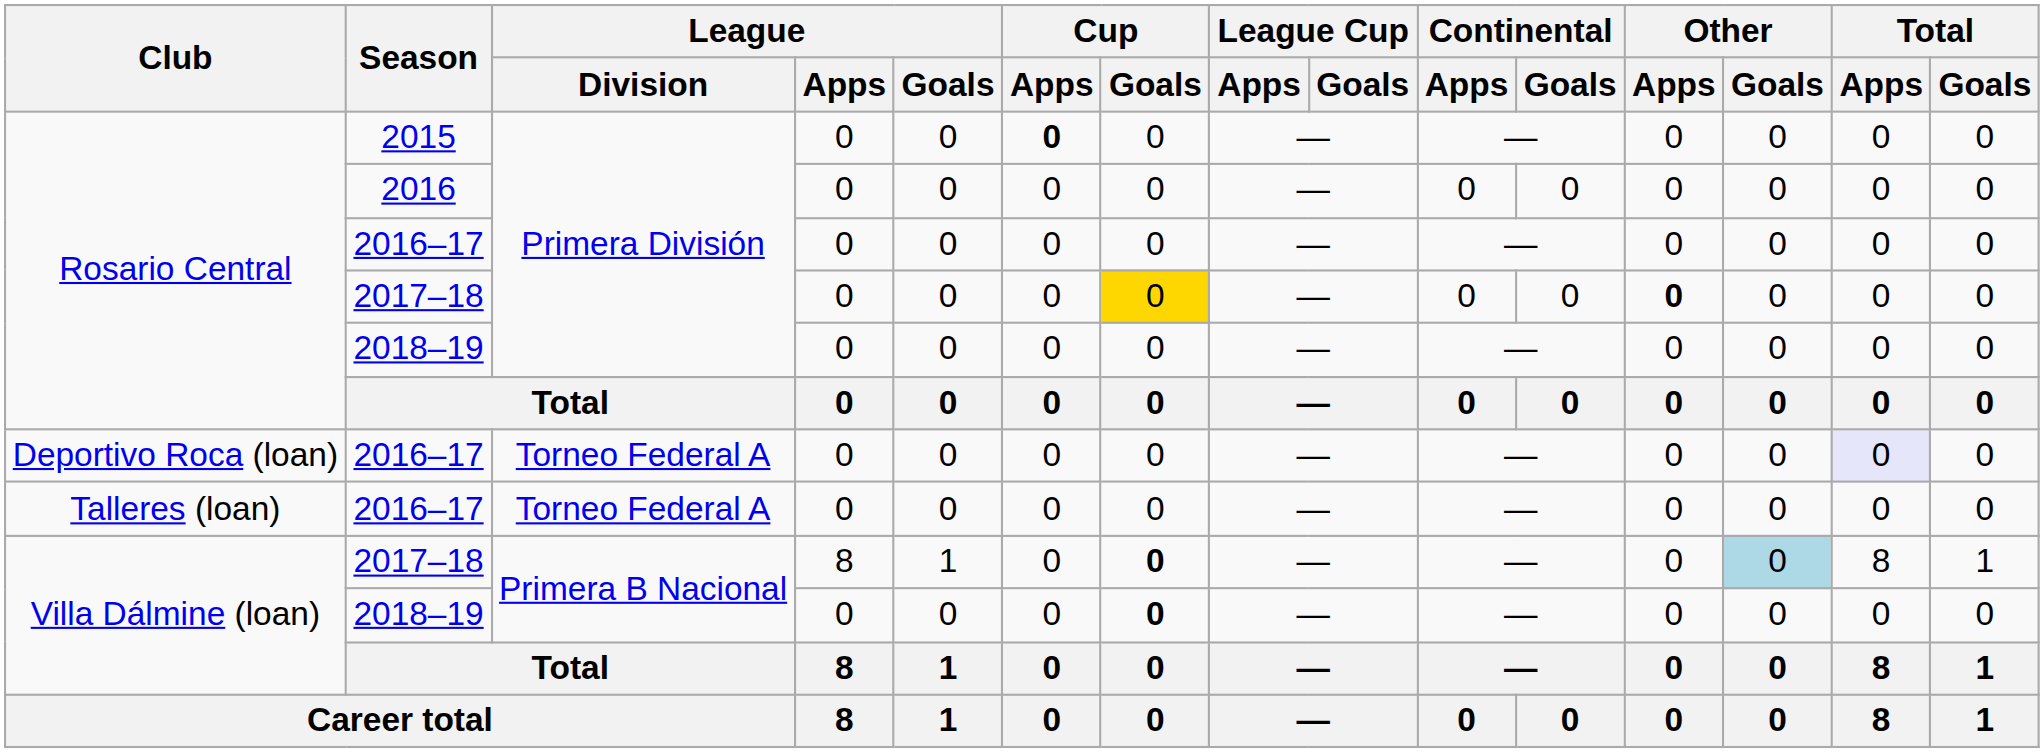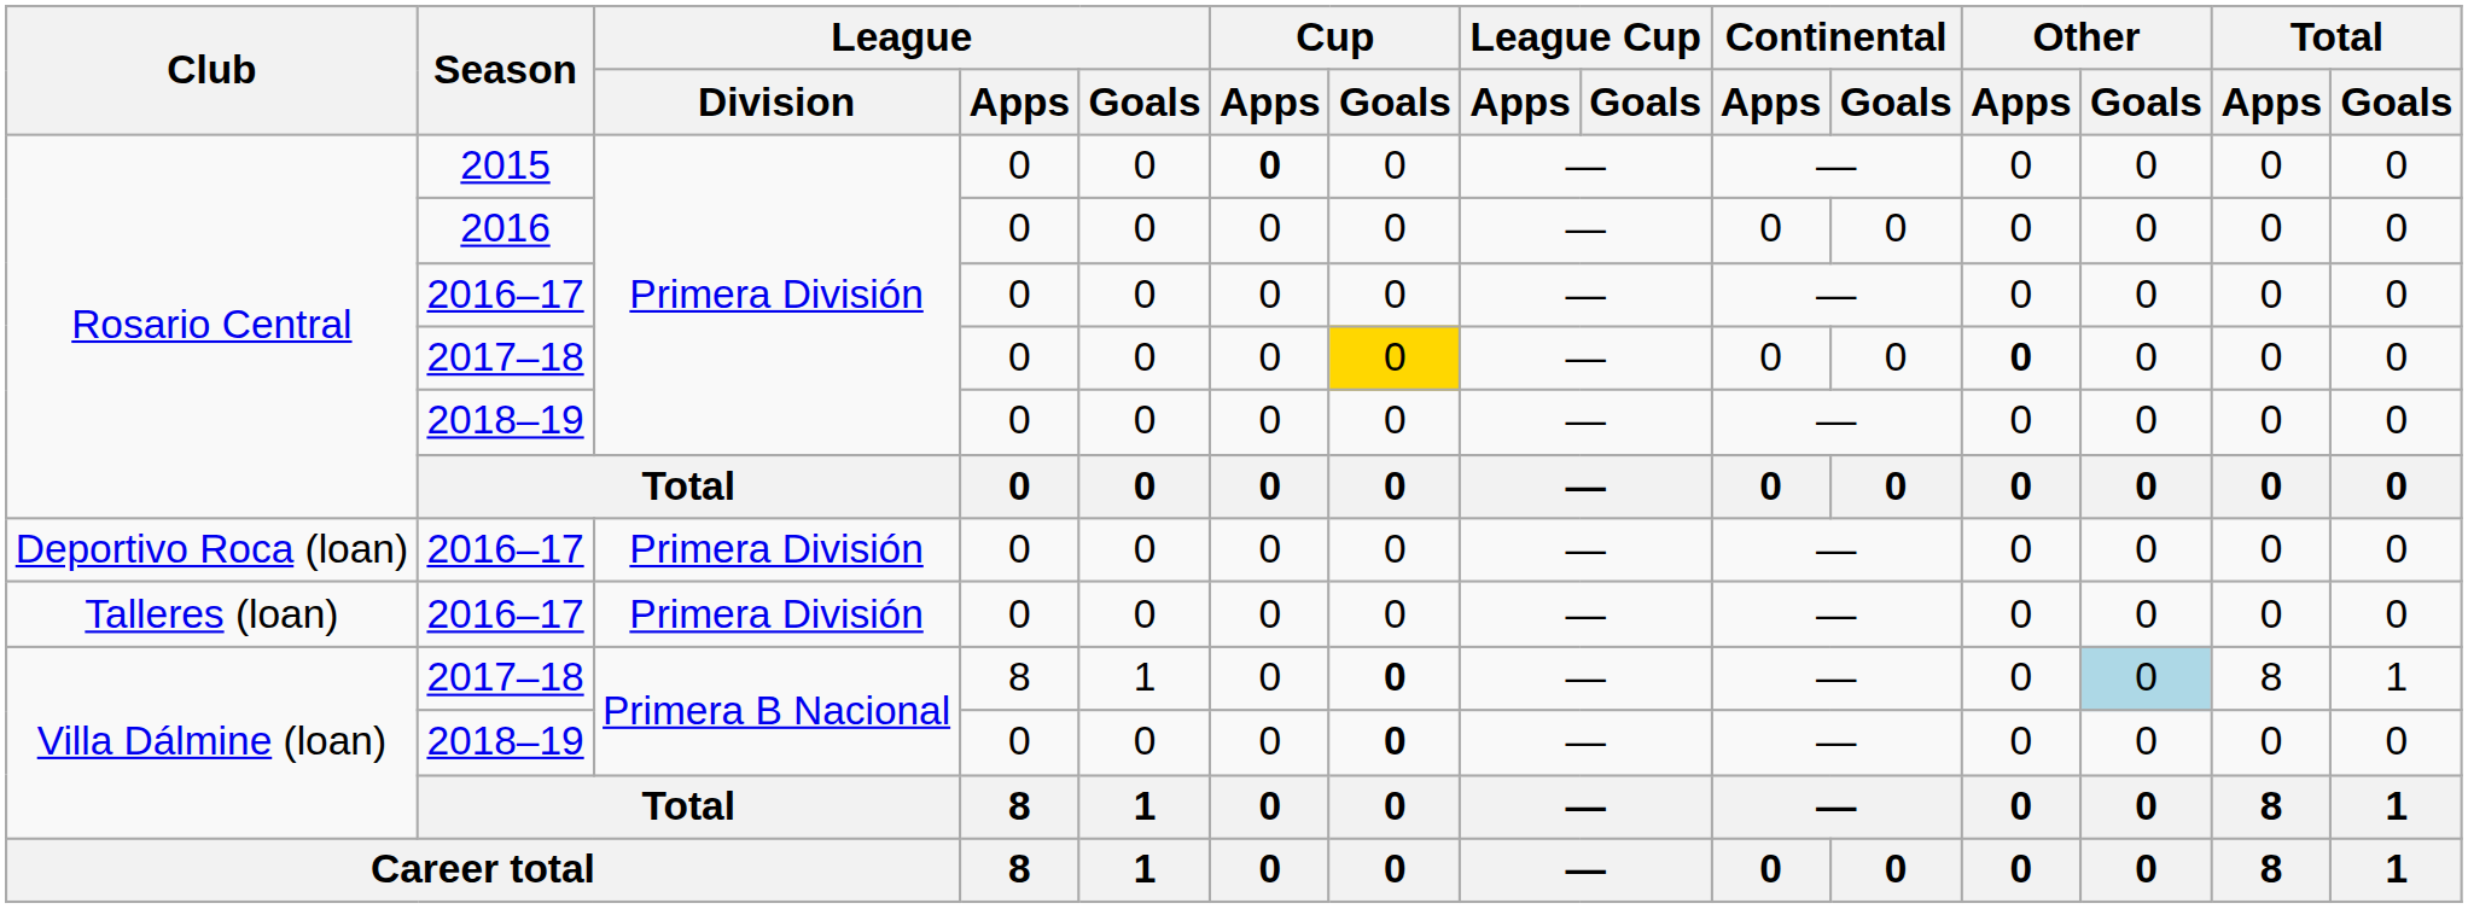Deportivo Roca (loan) / 2016–17 | League / Division: Torneo Federal A -> Primera División
Deportivo Roca (loan) / 2016–17 | Total / Apps: lavender background -> no background
Talleres (loan) / 2016–17 | League / Division: Torneo Federal A -> Primera División
